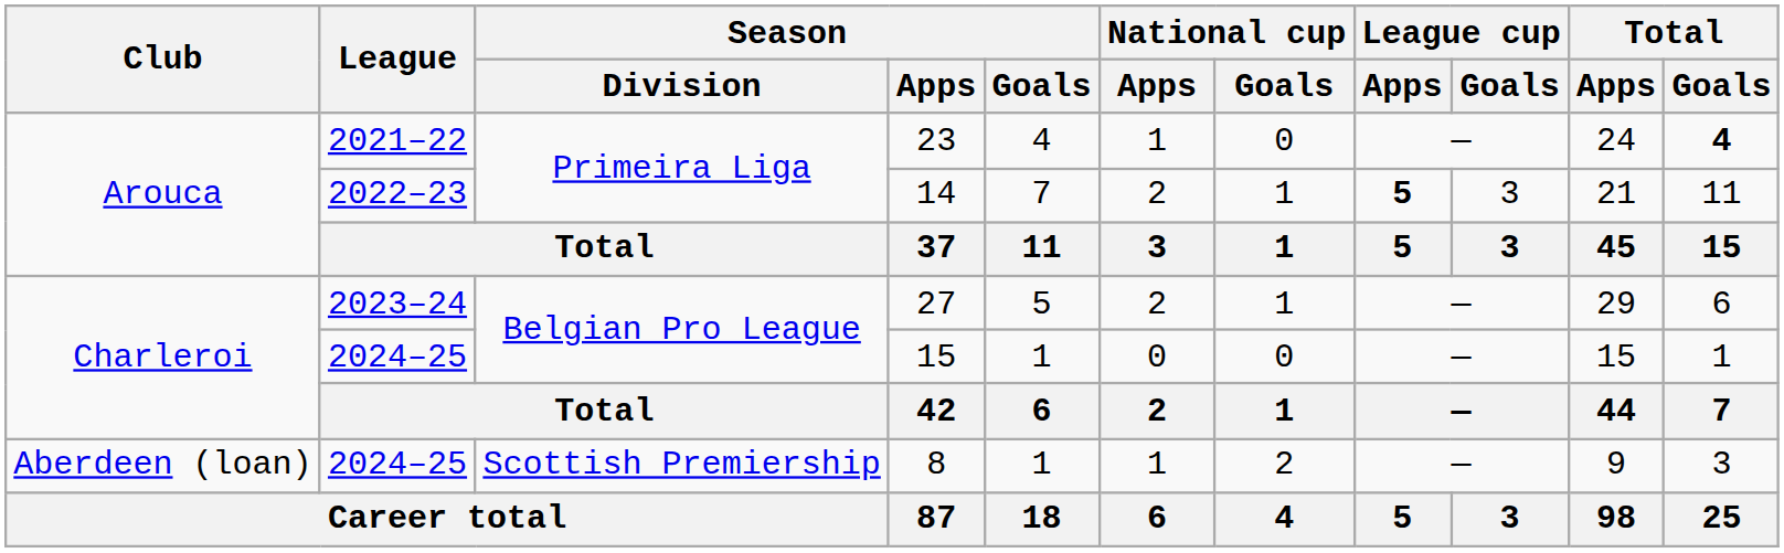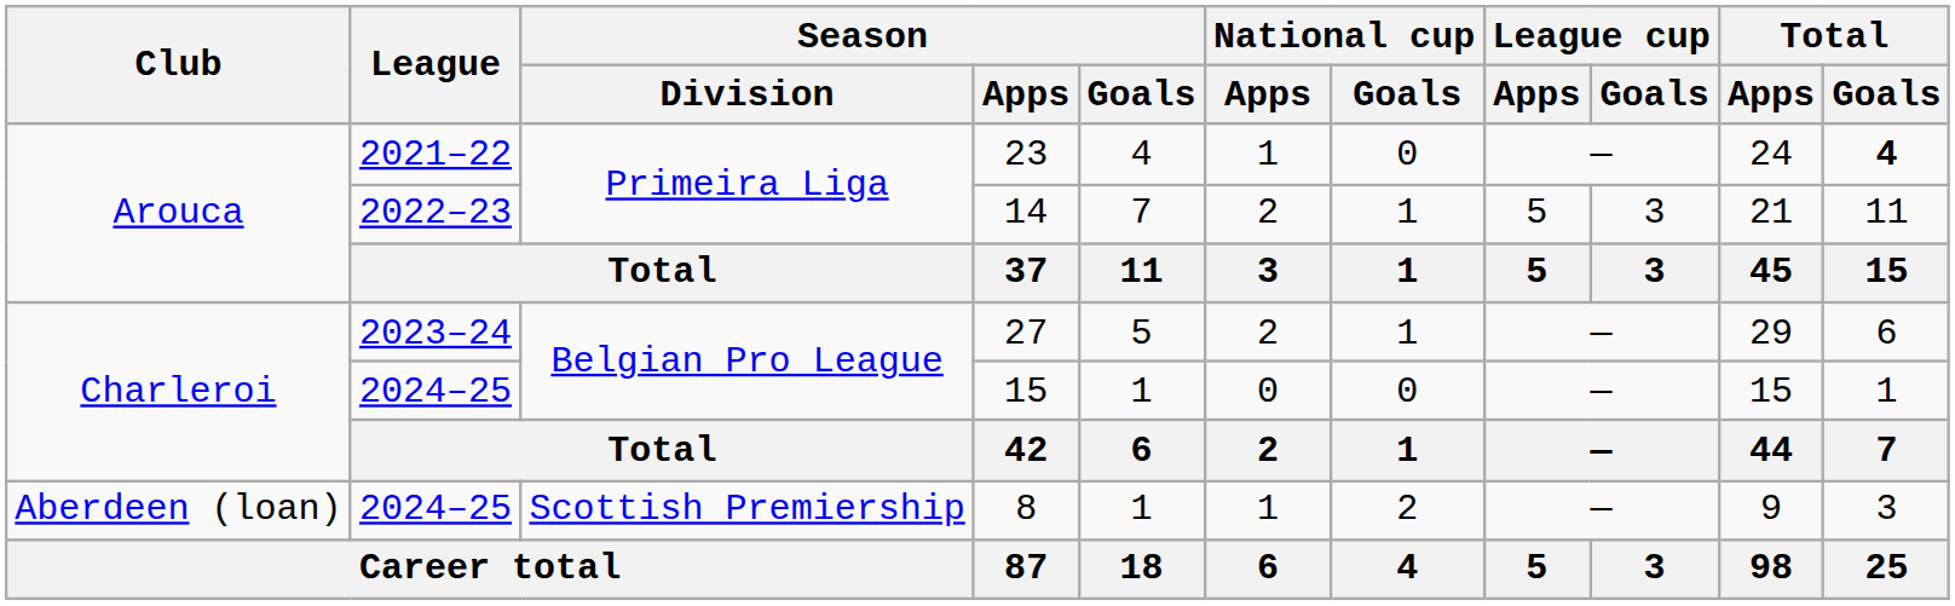14 | League cup / Apps: bold -> normal
